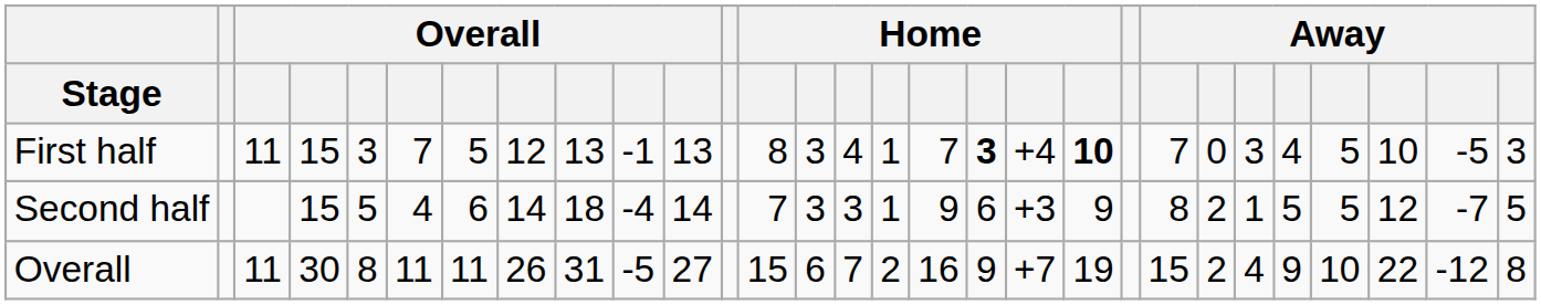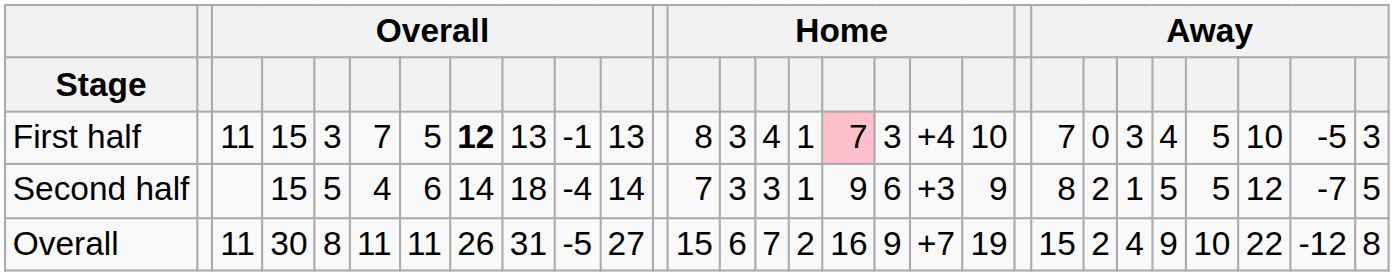First half | column 8: normal -> bold
First half | column 17: no background -> pink background
First half | column 18: bold -> normal
First half | column 20: bold -> normal
